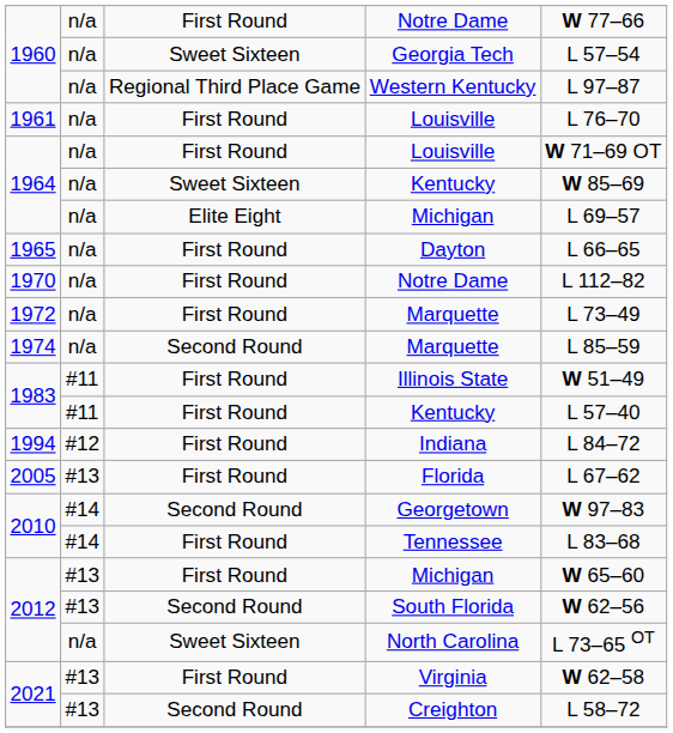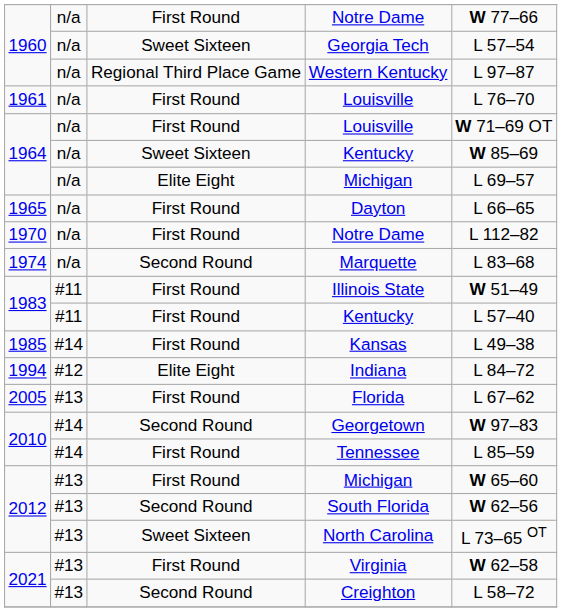- row: 1972 | n/a | First Round | Marquette | L 73–49
1974 / Marquette | column 5: L 85–59 -> L 83–68
+ row: 1985 | #14 | First Round | Kansas | L 49–38
Indiana | column 3: First Round -> Elite Eight
Tennessee | column 5: L 83–68 -> L 85–59
North Carolina | column 2: n/a -> #13
